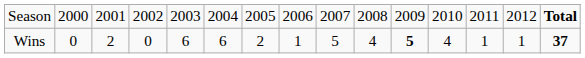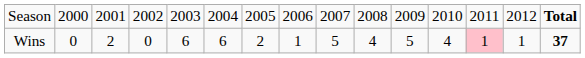Wins | column 11: bold -> normal
Wins | column 13: no background -> pink background
